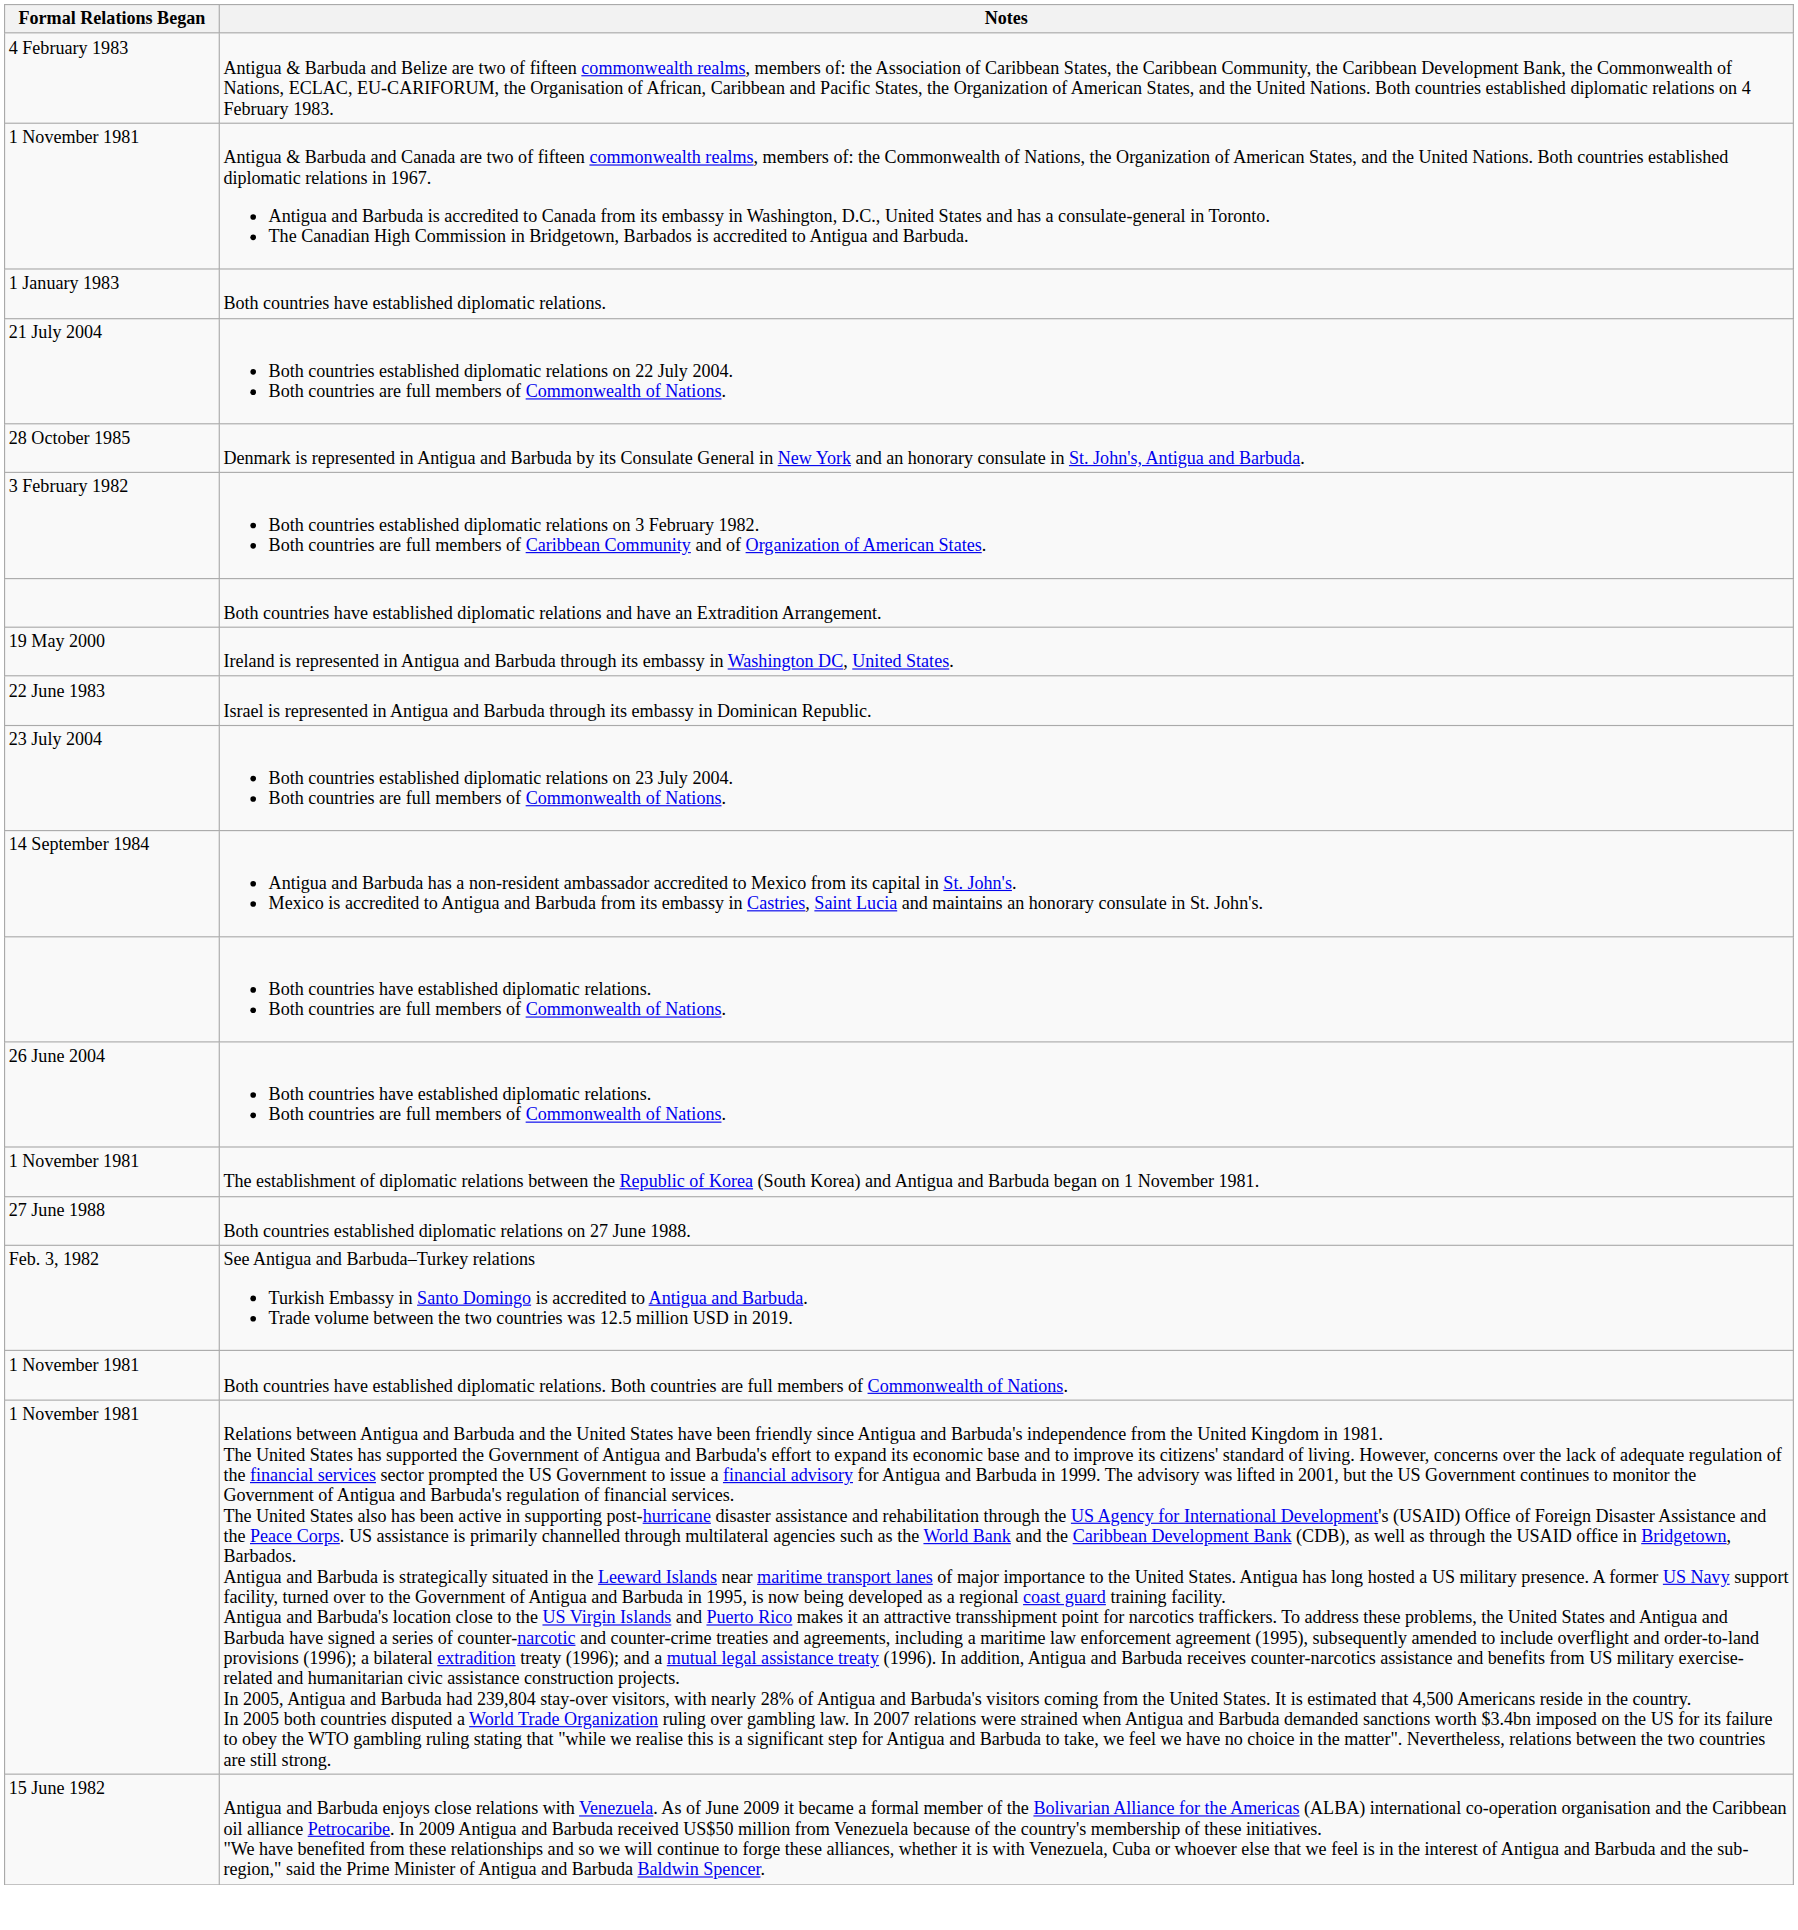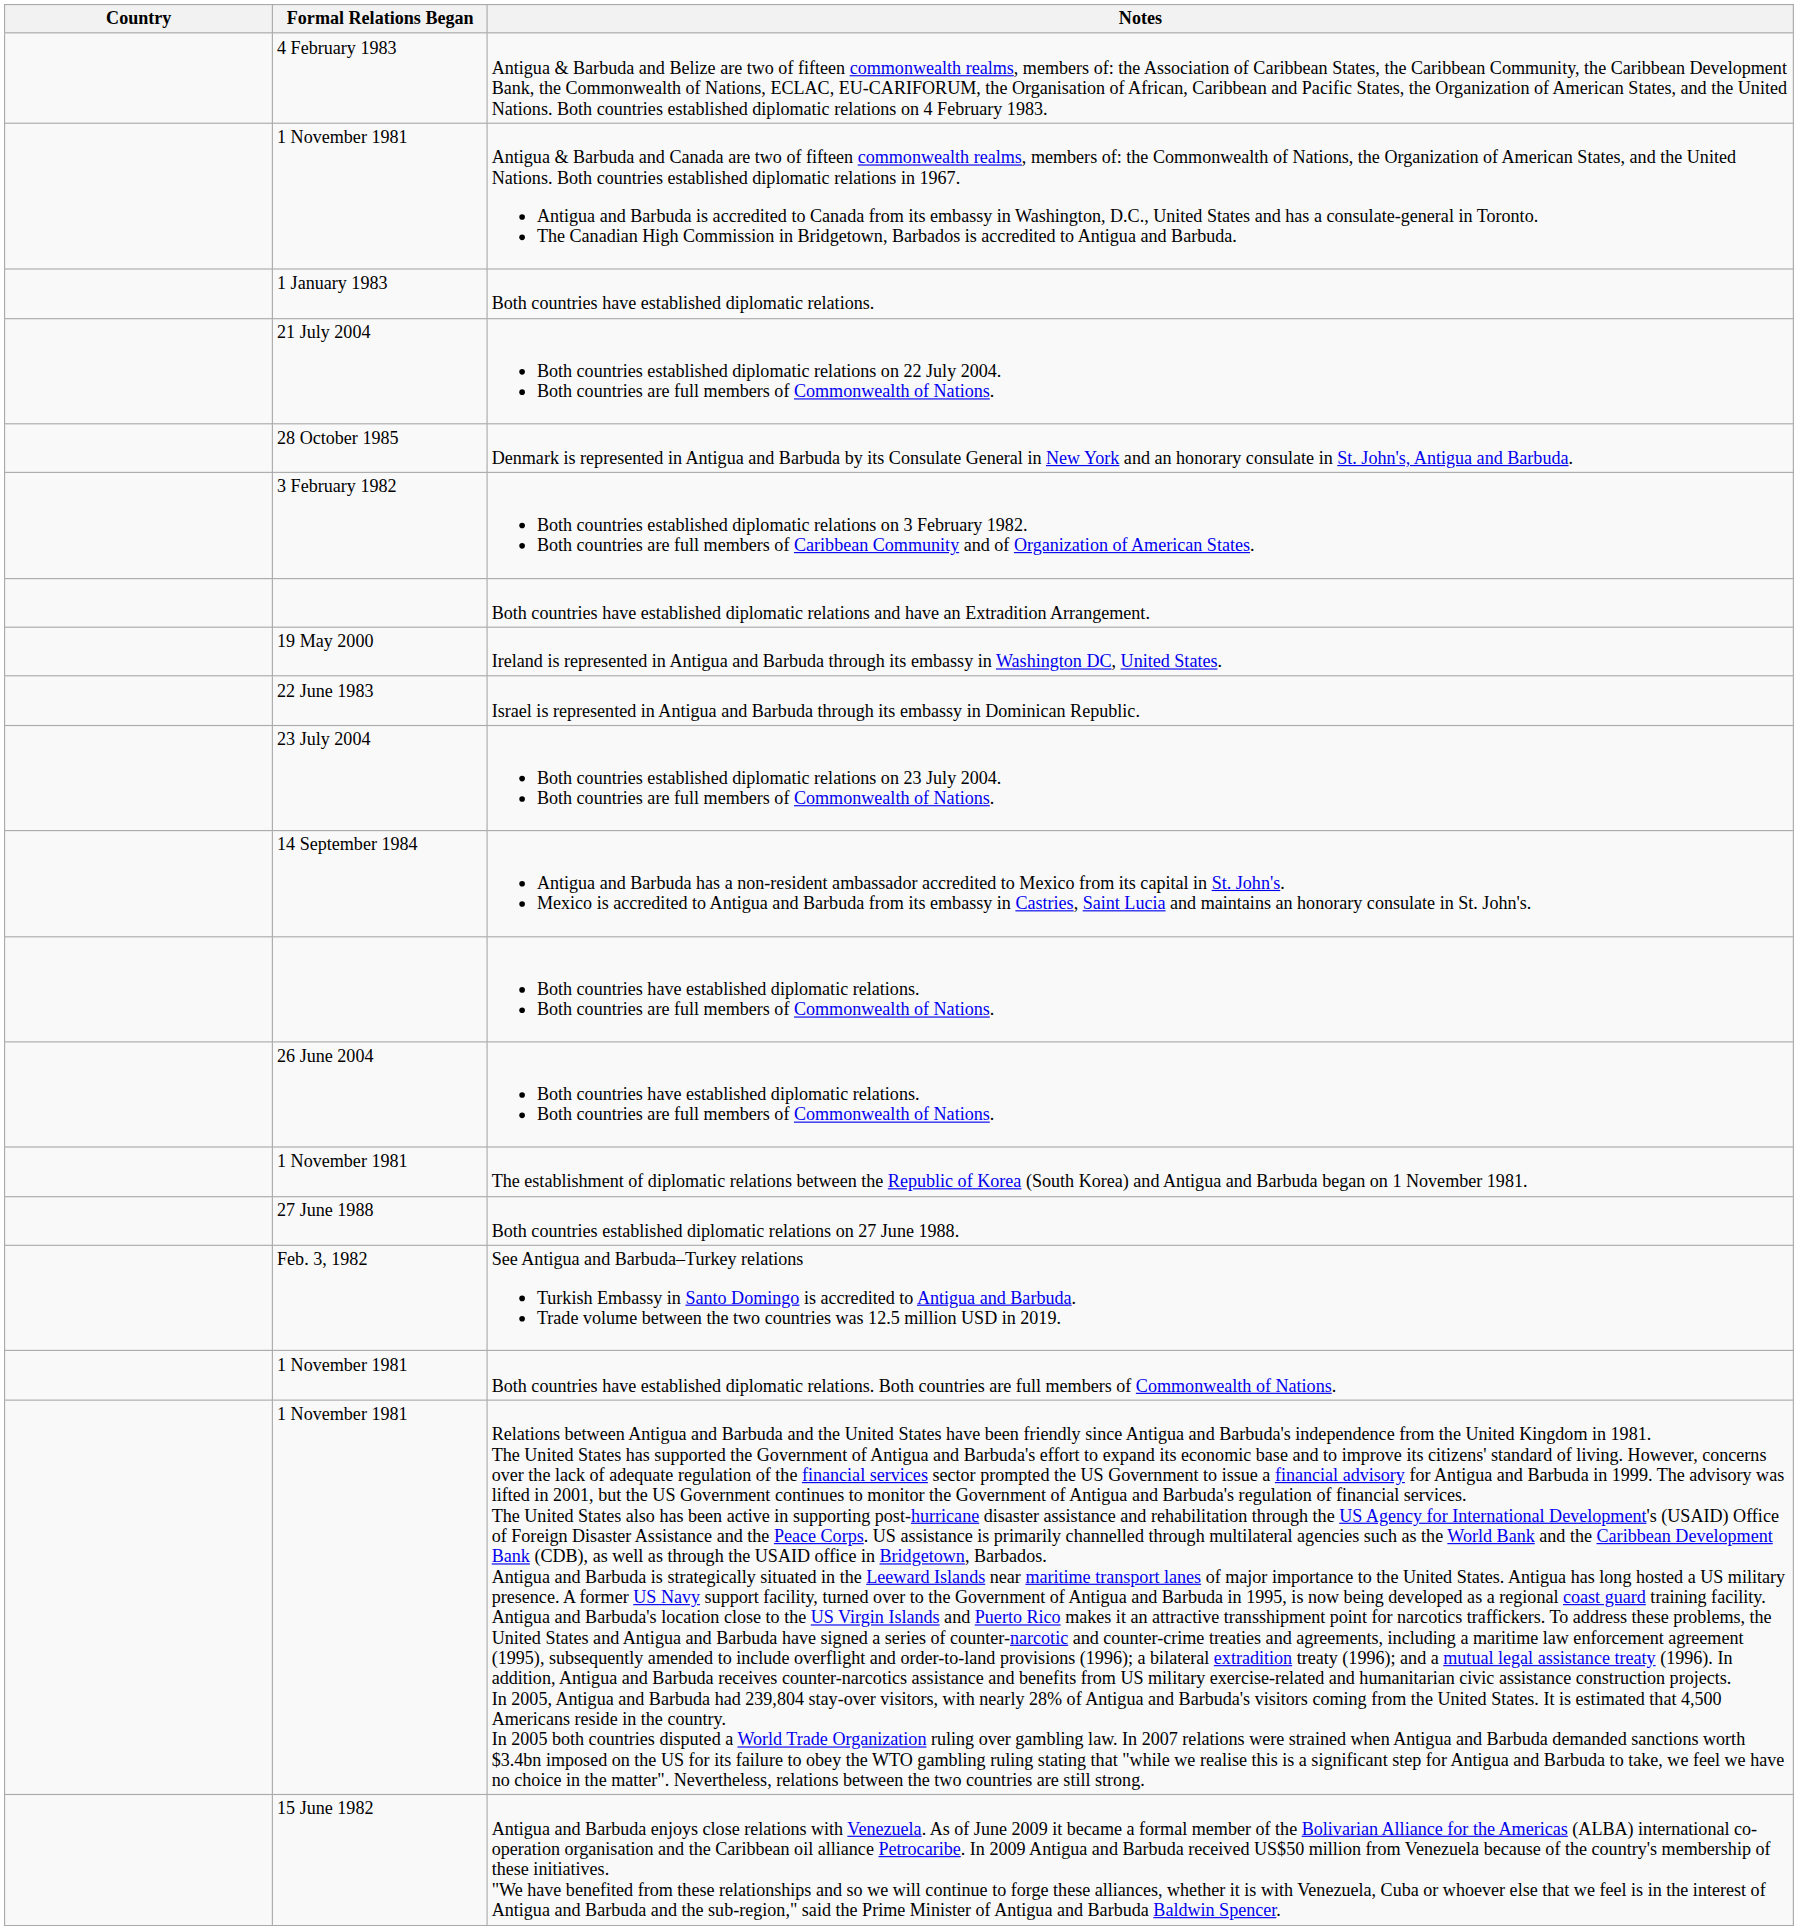+ column: Country
